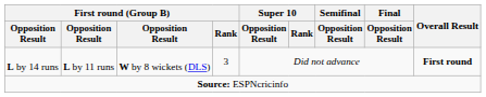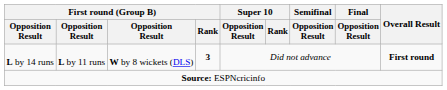L by 14 runs | First round (Group B) / Rank: normal -> bold
